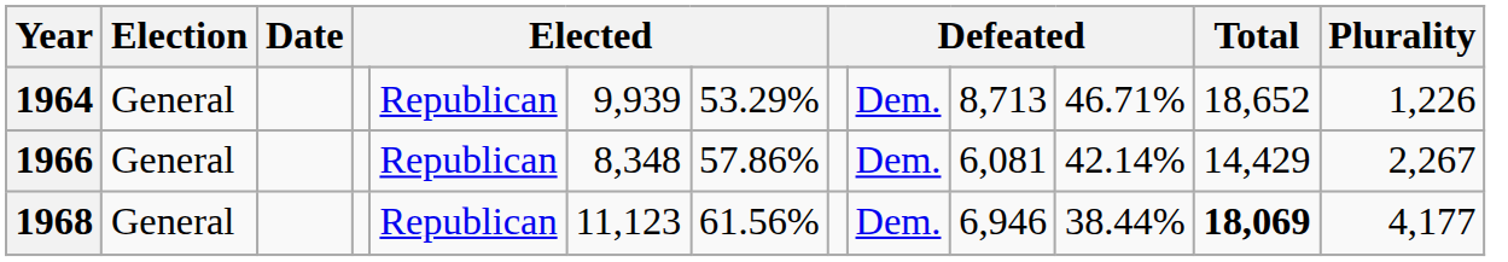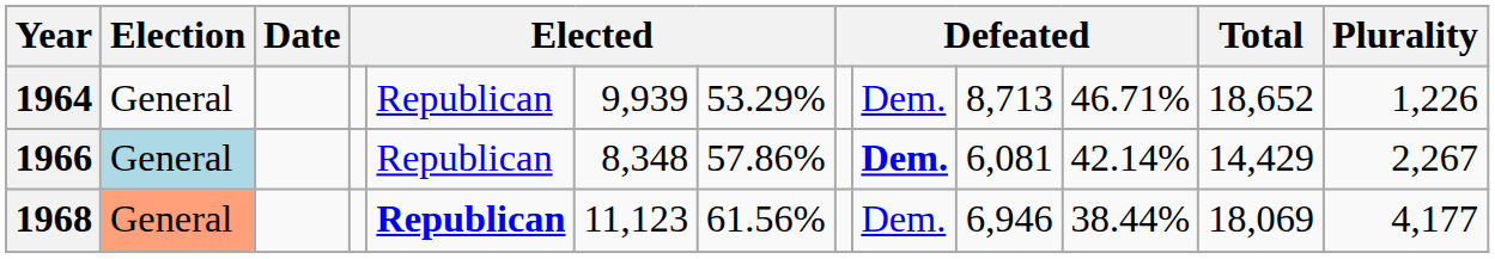1966 | Election: no background -> lightblue background
1966 | column 9: normal -> bold
1968 | Election: no background -> lightsalmon background
1968 | column 5: normal -> bold
1968 | Total: bold -> normal
